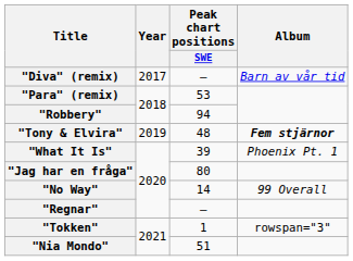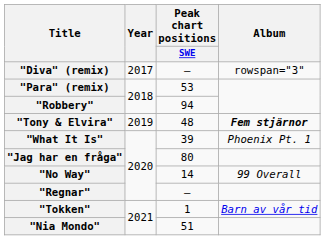"Diva" (remix) | Album: Barn av vår tid -> rowspan="3"
"Tokken" | Album: rowspan="3" -> Barn av vår tid
